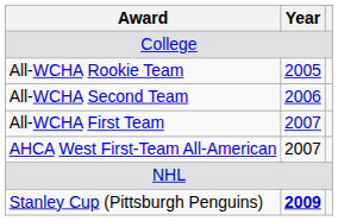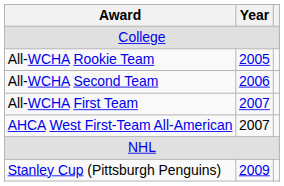Stanley Cup (Pittsburgh Penguins) | Year: bold -> normal
